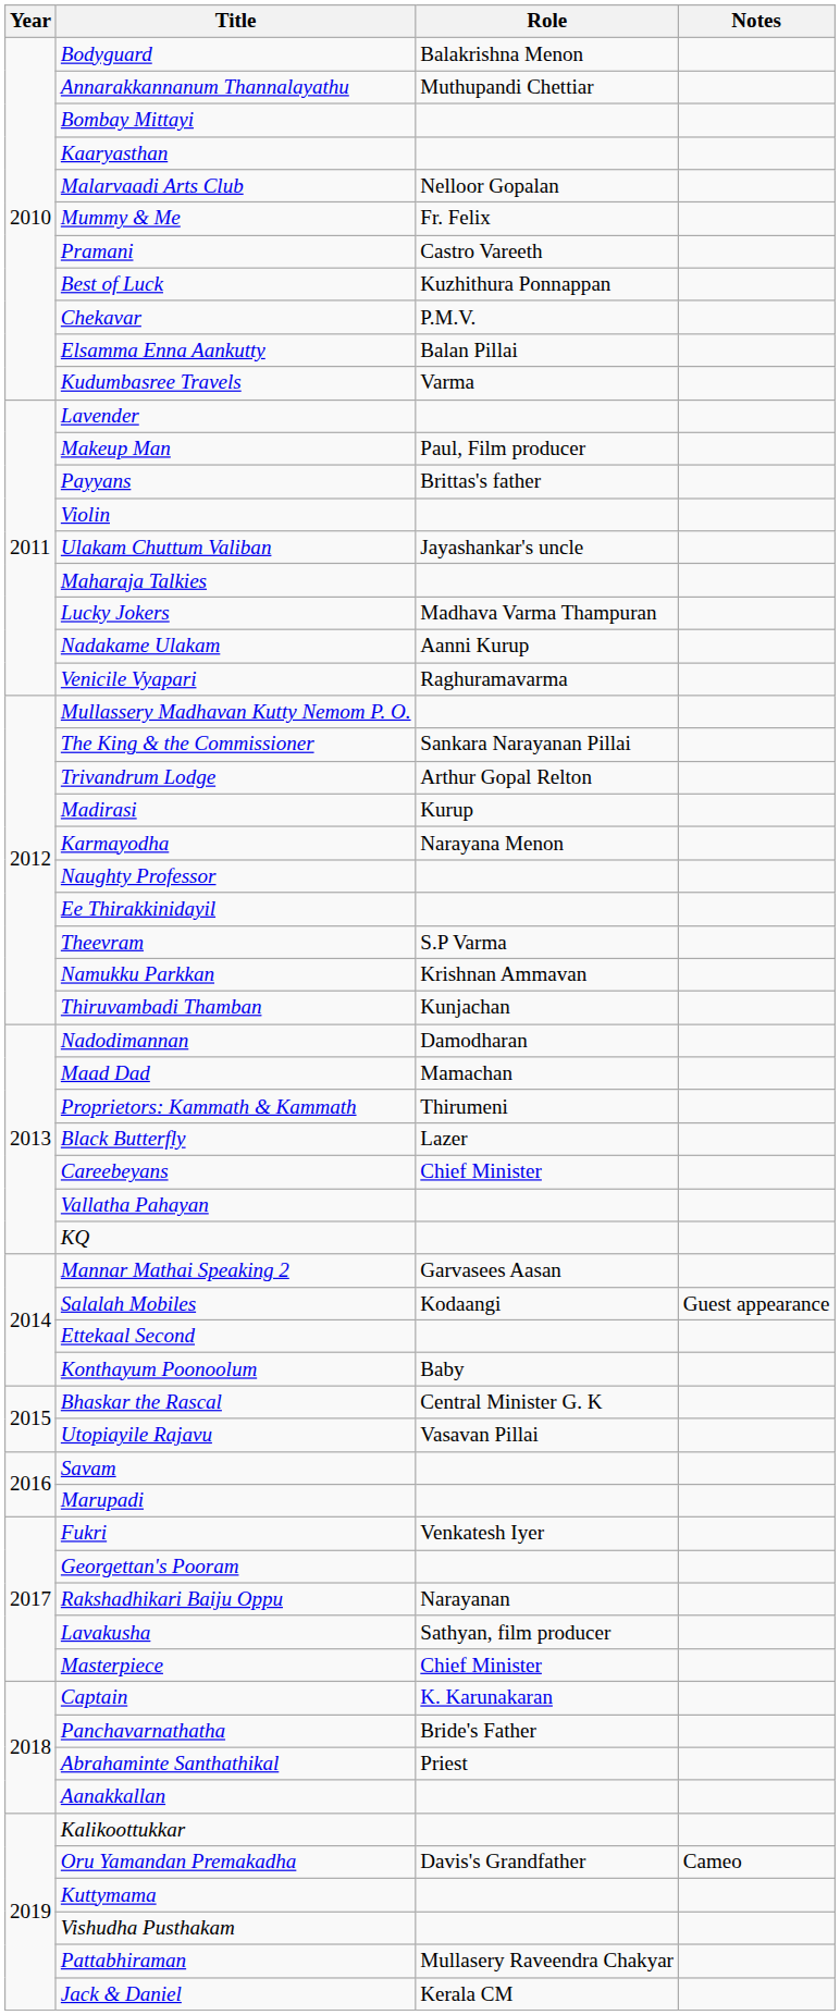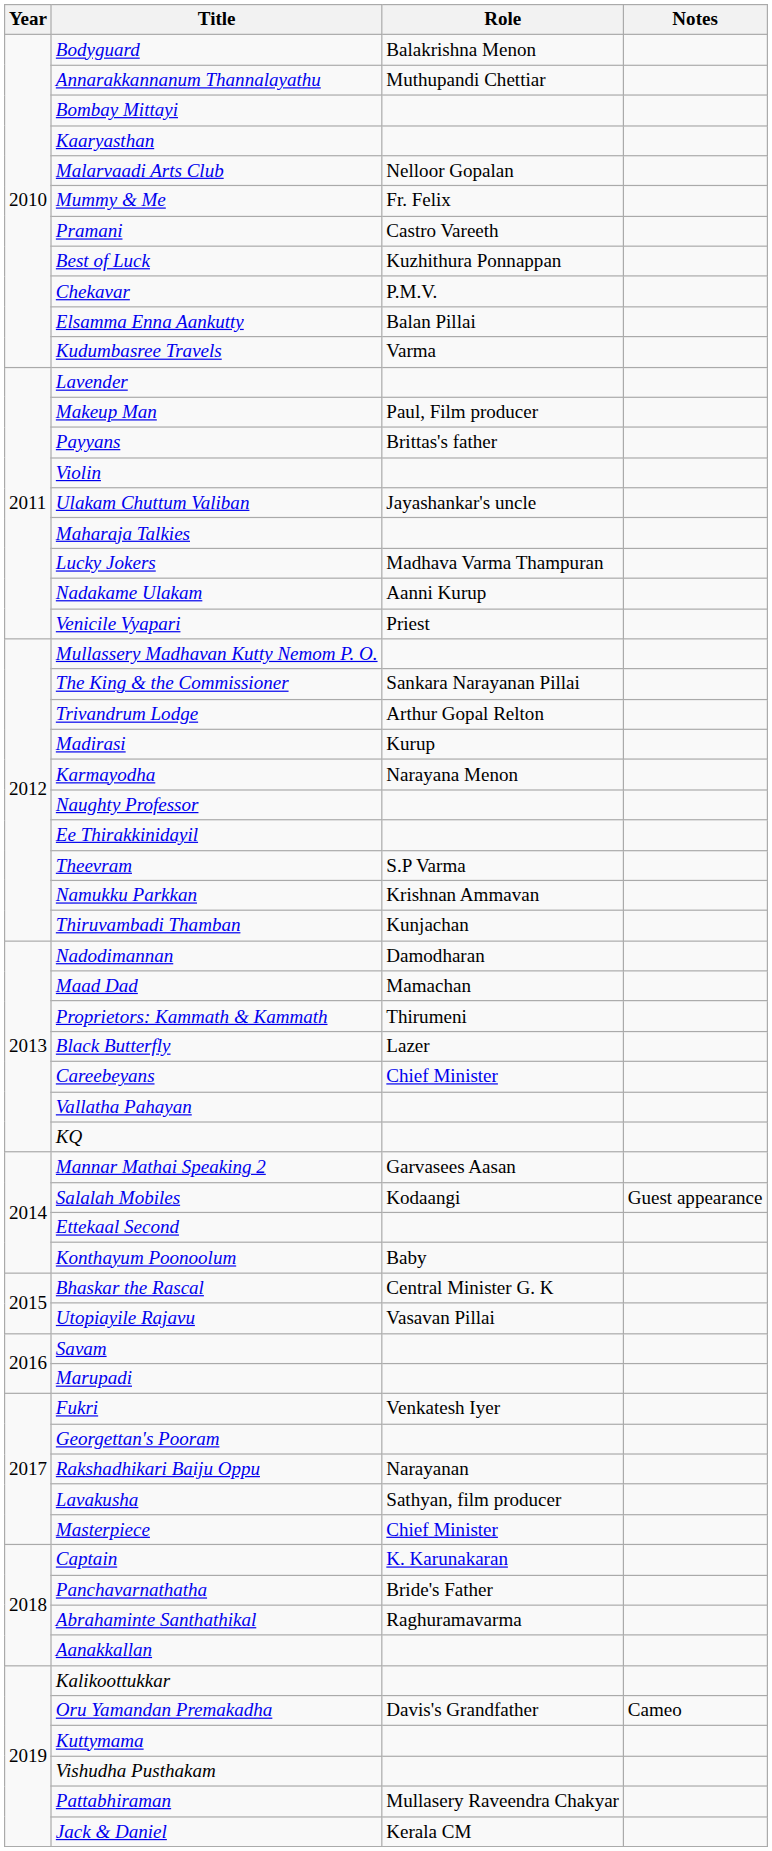Venicile Vyapari | Role: Raghuramavarma -> Priest
Abrahaminte Santhathikal | Role: Priest -> Raghuramavarma
